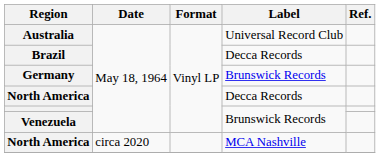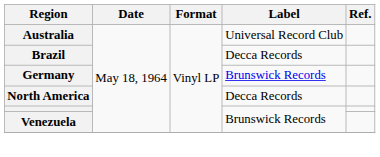- row: North America | circa 2020 | MCA Nashville
